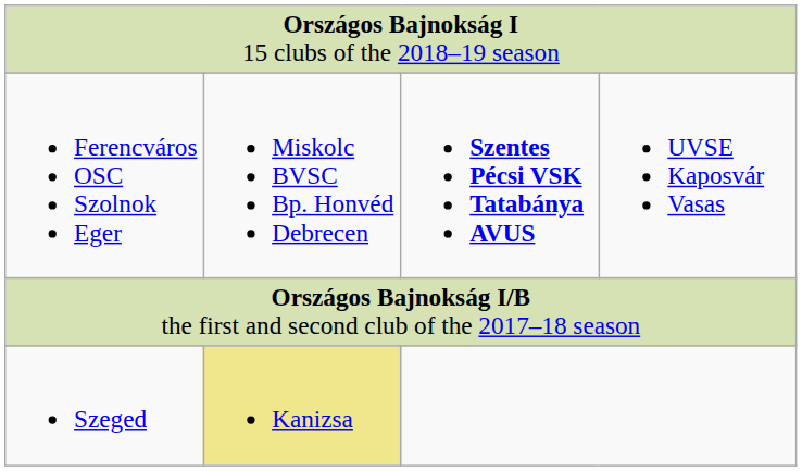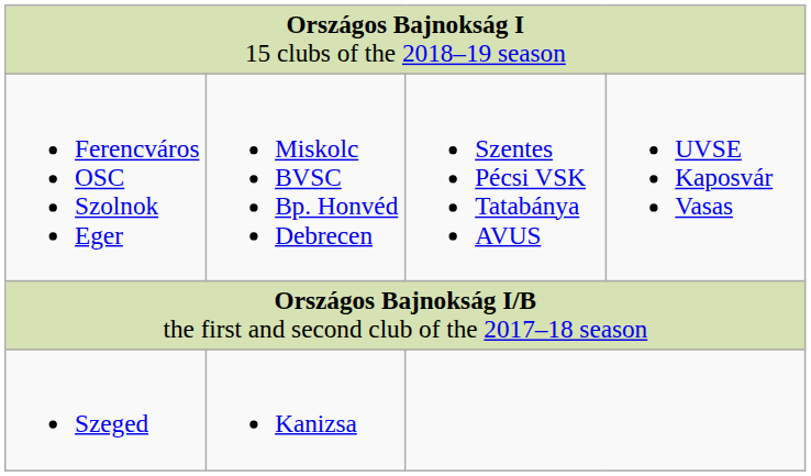Ferencváros OSC Szolnok Eger | column 3: bold -> normal
Szeged | column 2: khaki background -> no background
